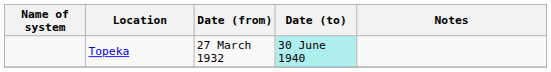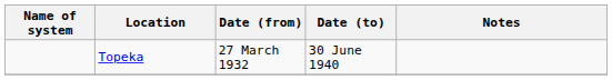Topeka | Date (to): paleturquoise background -> no background
